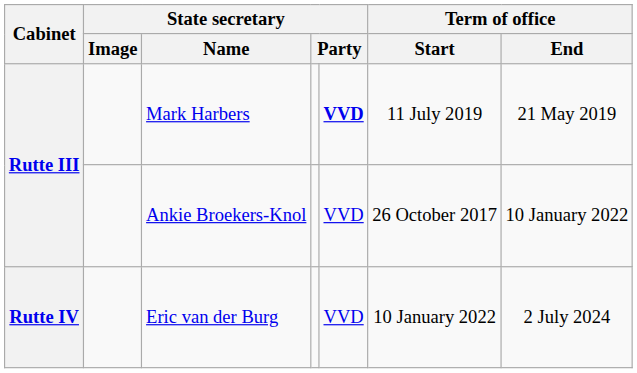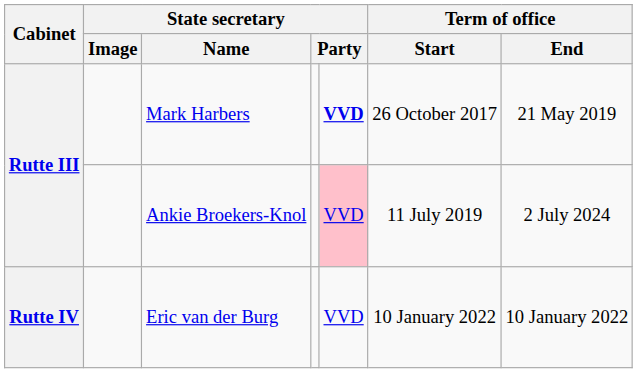Mark Harbers | Term of office / Start: 11 July 2019 -> 26 October 2017
Ankie Broekers-Knol | column 5: no background -> pink background
Ankie Broekers-Knol | Term of office / Start: 26 October 2017 -> 11 July 2019
Ankie Broekers-Knol | Term of office / End: 10 January 2022 -> 2 July 2024
Eric van der Burg | Term of office / End: 2 July 2024 -> 10 January 2022
